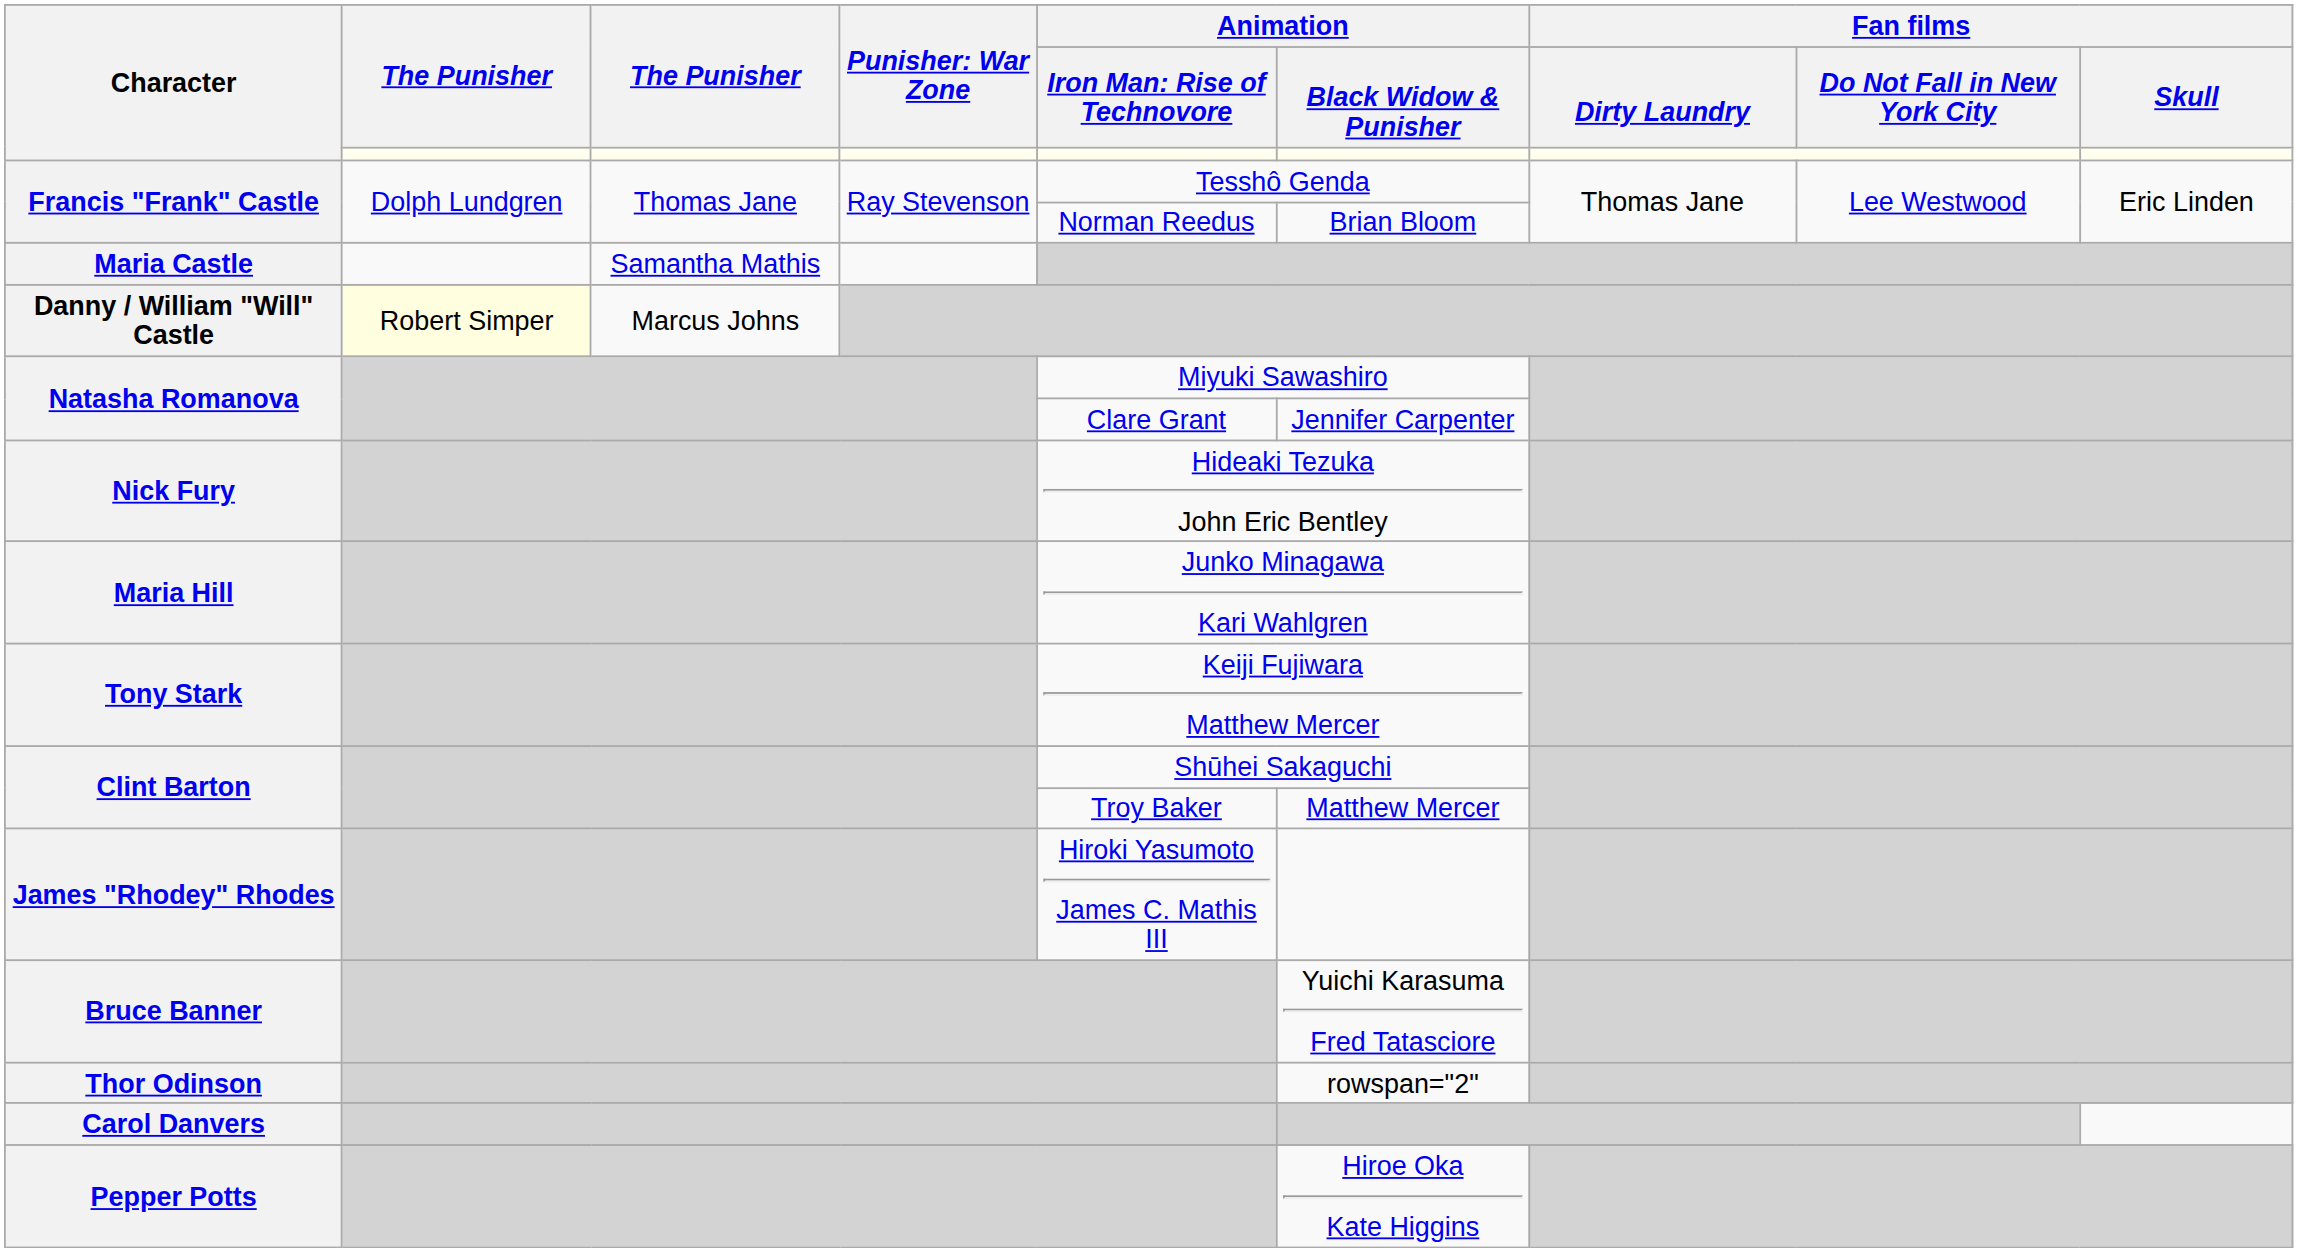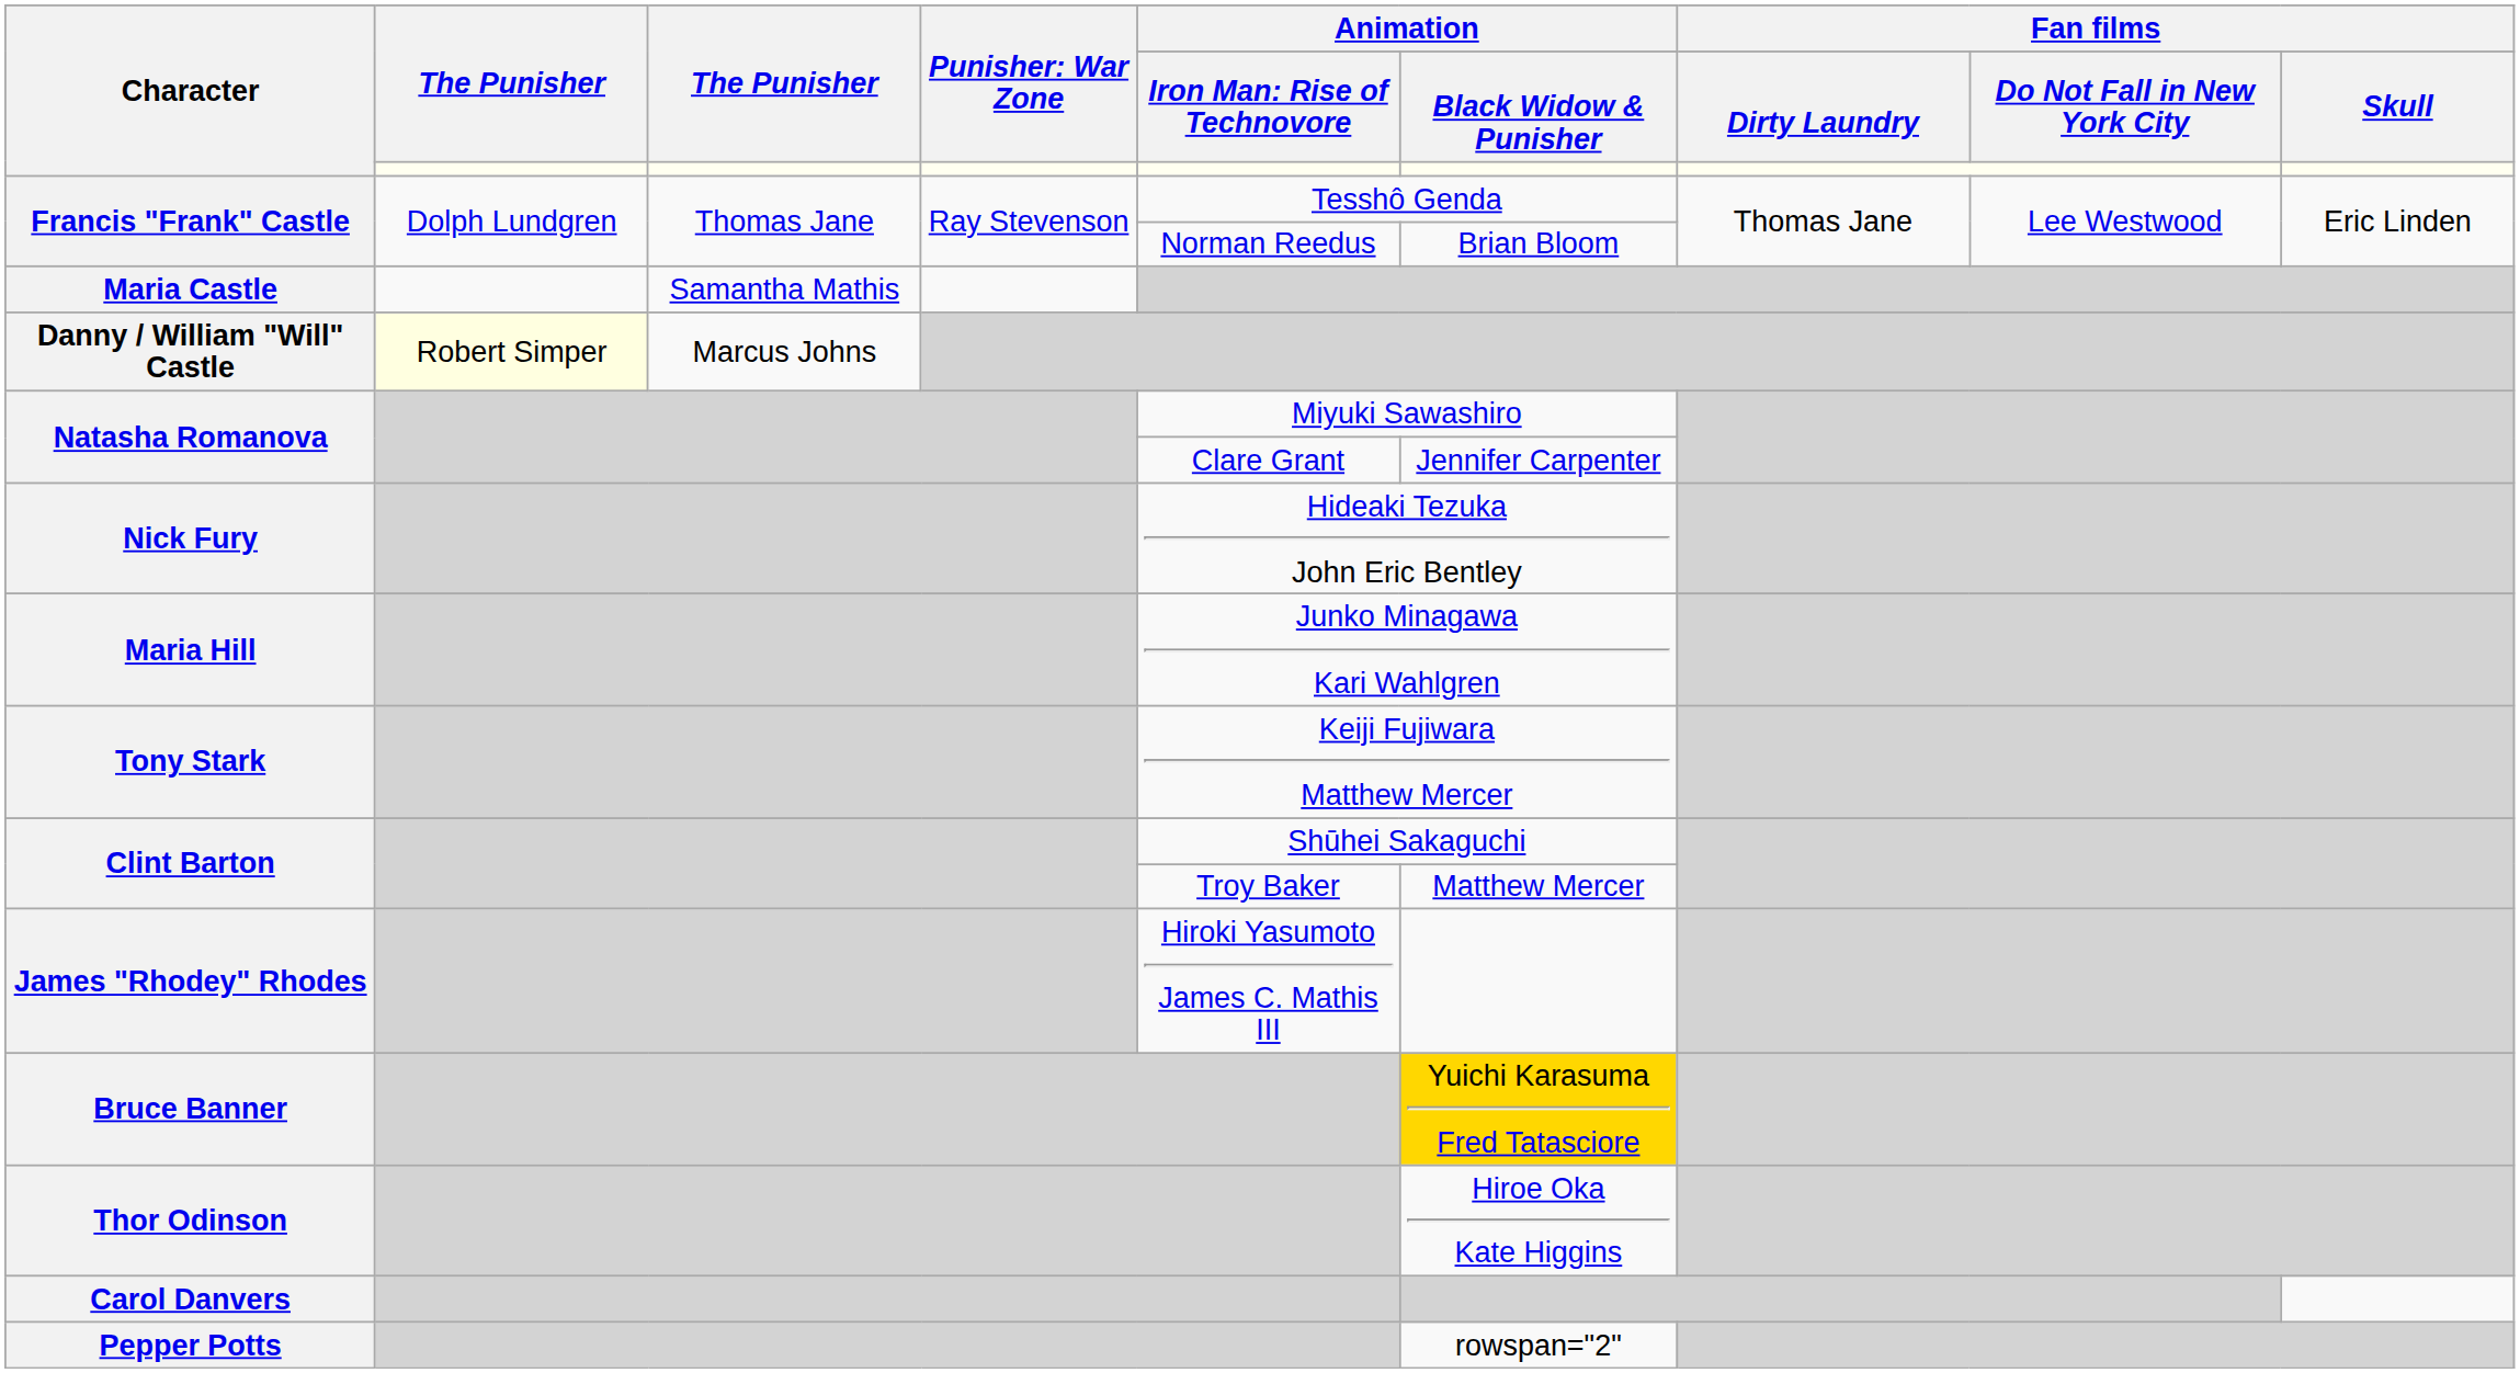Bruce Banner | Animation / Black Widow & Punisher: no background -> gold background
Thor Odinson | Animation / Black Widow & Punisher: rowspan="2" -> Hiroe Oka Kate Higgins
Pepper Potts | Animation / Black Widow & Punisher: Hiroe Oka Kate Higgins -> rowspan="2"
